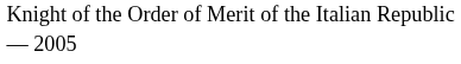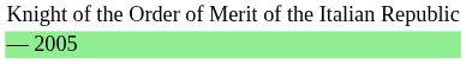row 2 | column 1: no background -> lightgreen background
